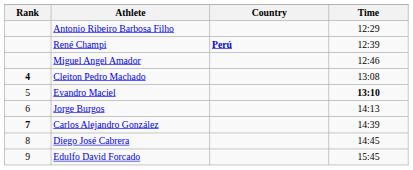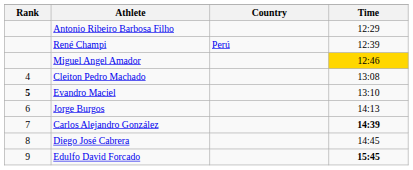René Champi | Country: bold -> normal
Miguel Angel Amador | Time: no background -> gold background
Cleiton Pedro Machado | Rank: bold -> normal
Evandro Maciel | Rank: normal -> bold
Evandro Maciel | Time: bold -> normal
Carlos Alejandro González | Rank: bold -> normal
Carlos Alejandro González | Time: normal -> bold
Edulfo David Forcado | Time: normal -> bold
